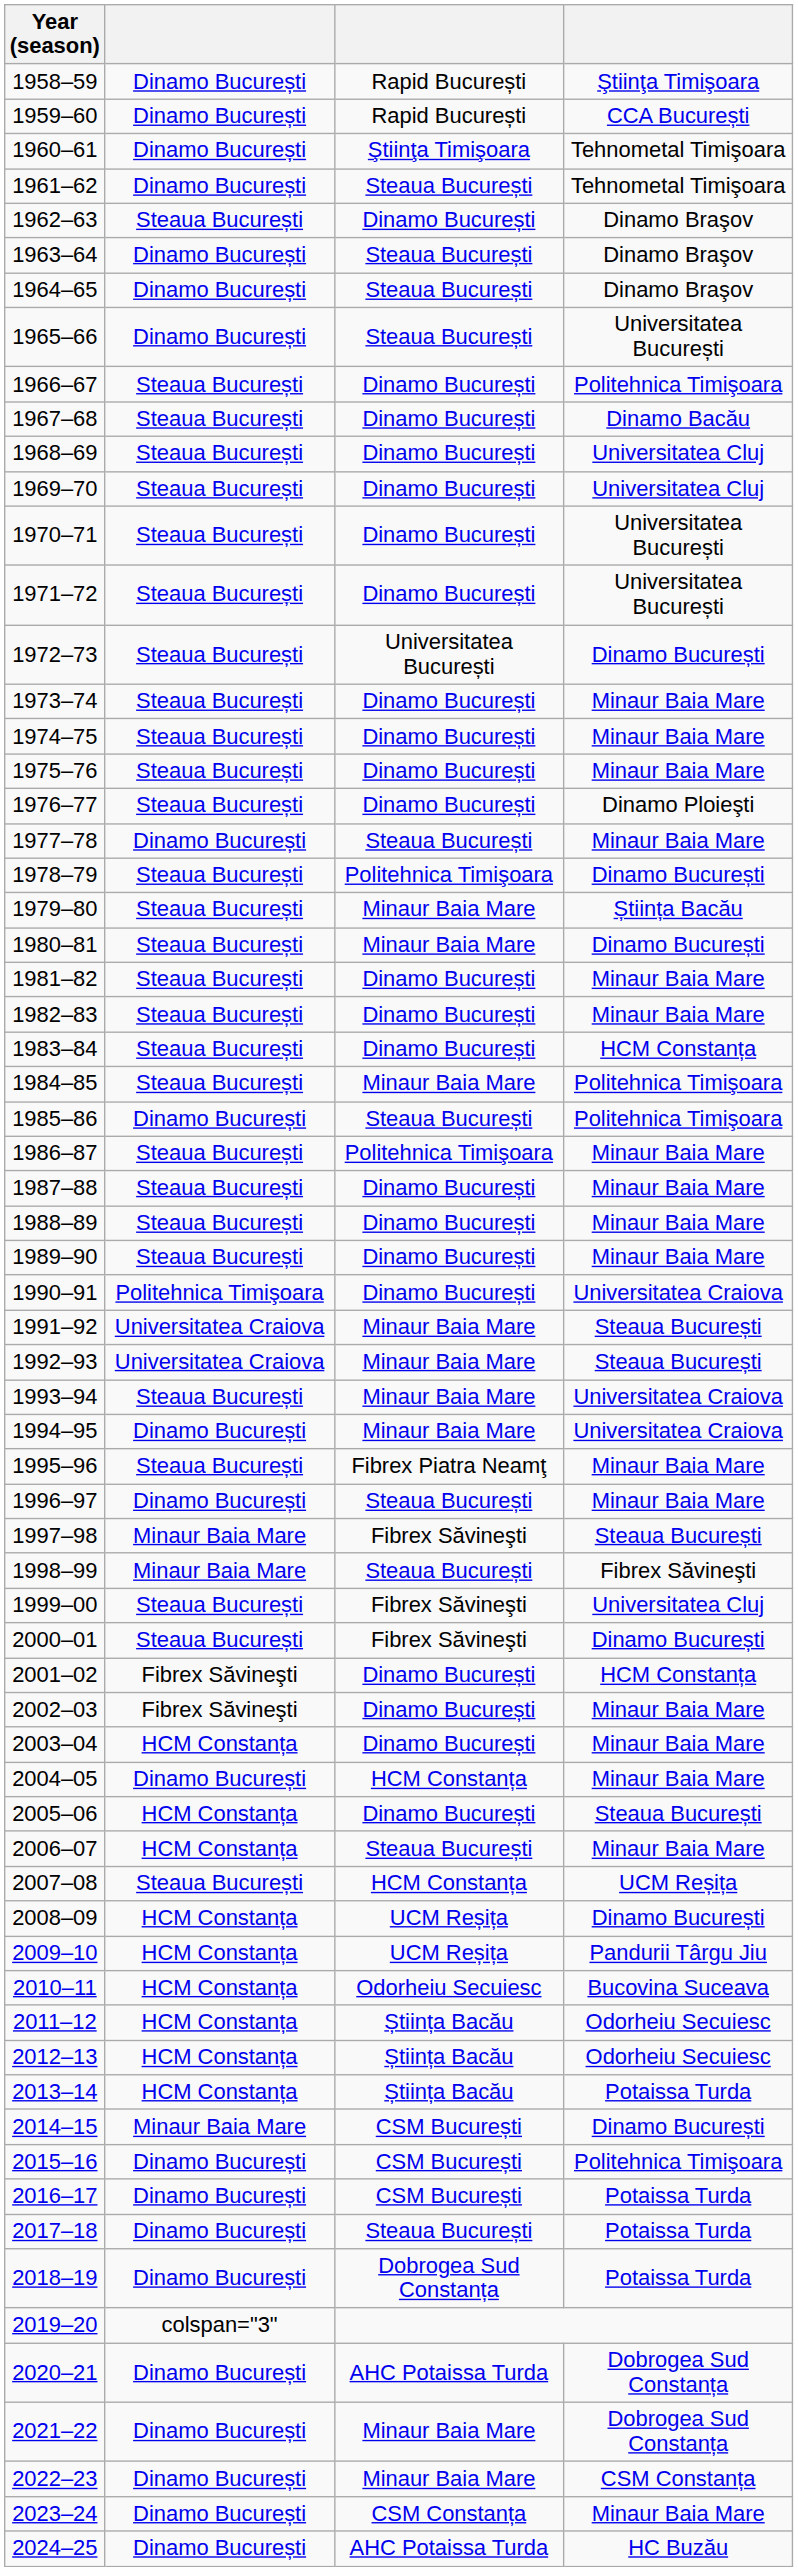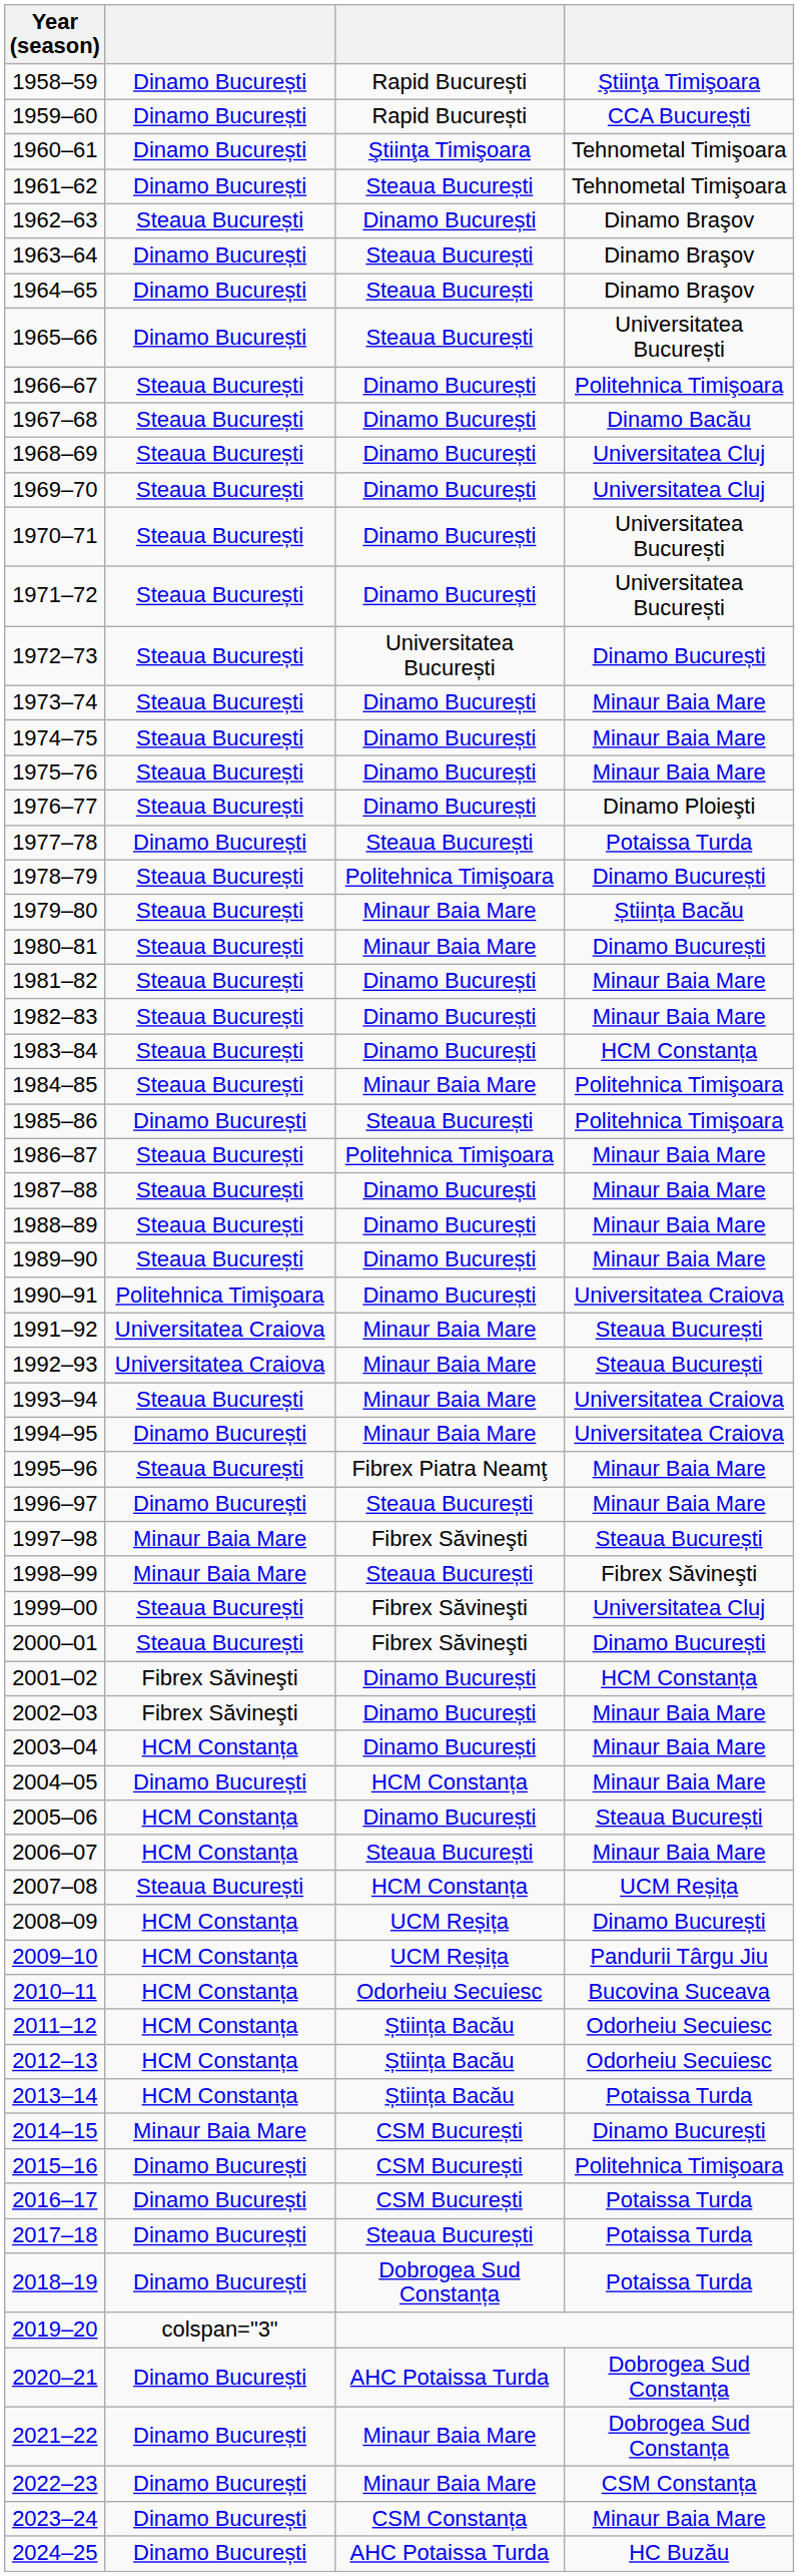1977–78 | column 4: Minaur Baia Mare -> Potaissa Turda
